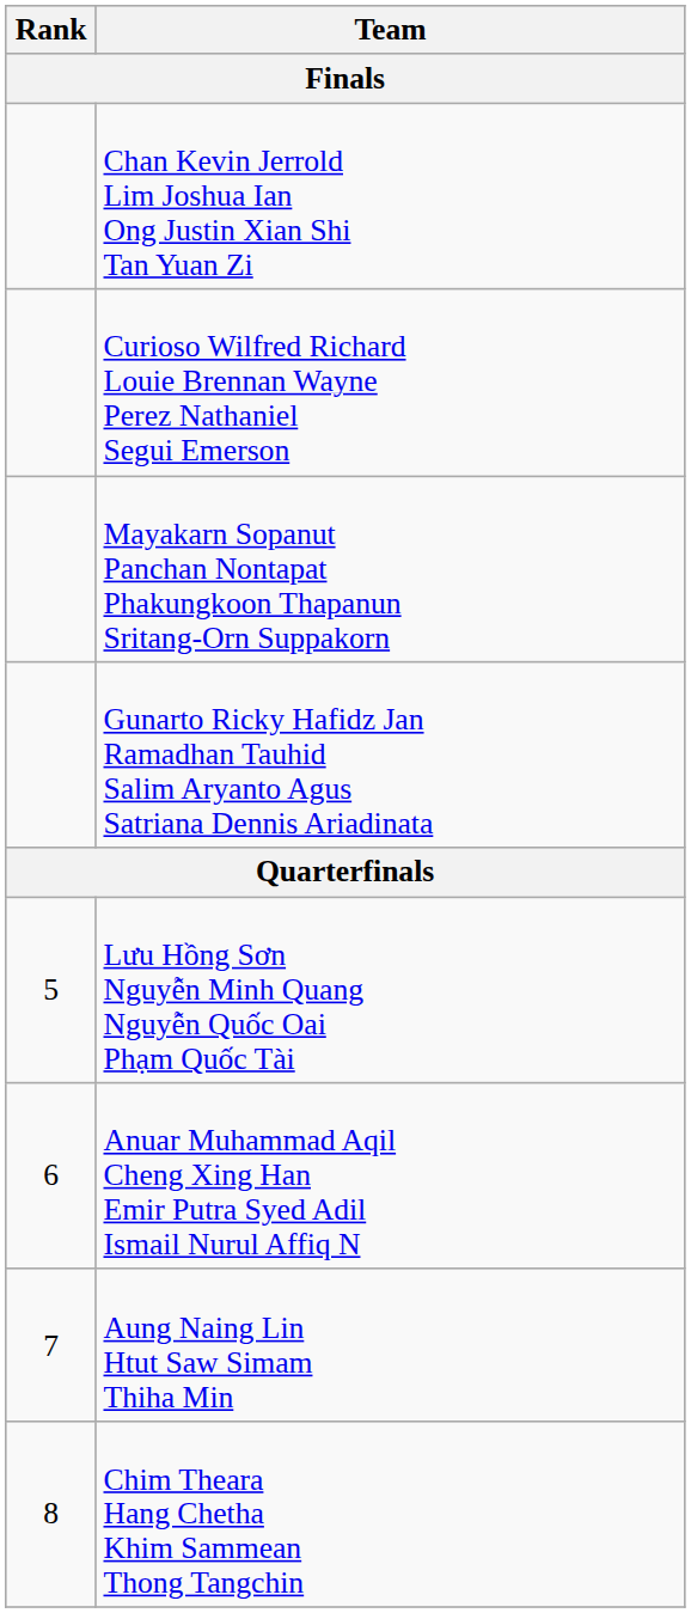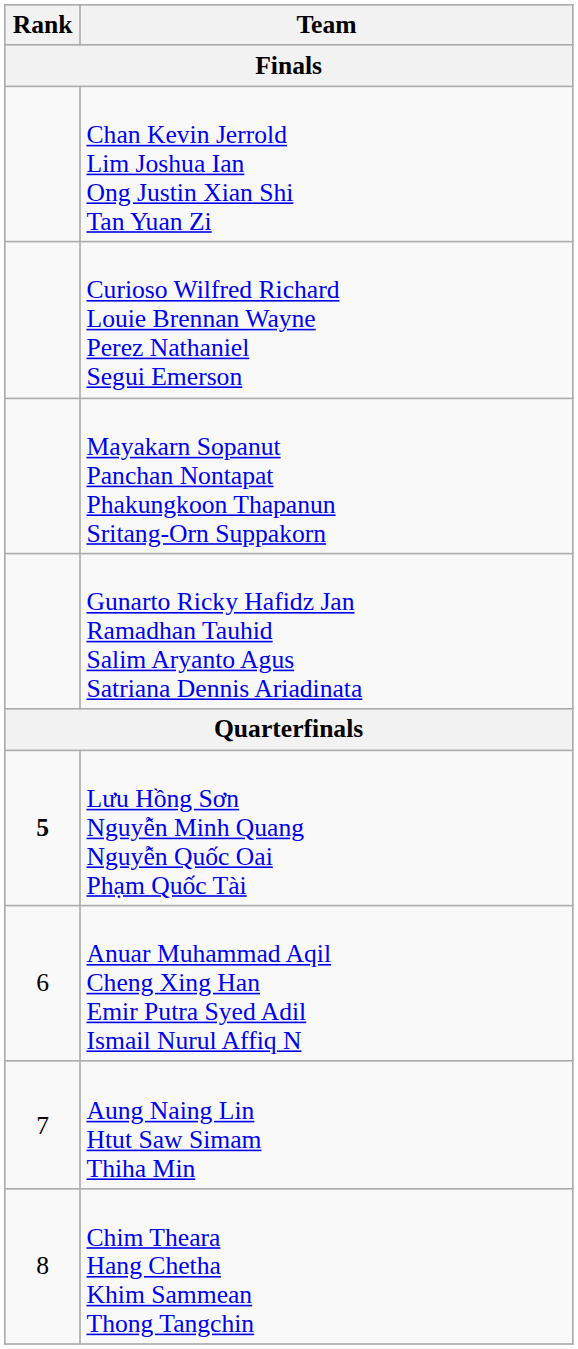Lưu Hồng Sơn Nguyễn Minh Quang Nguyễn Quốc Oai Phạm Quốc Tài | Rank: normal -> bold
